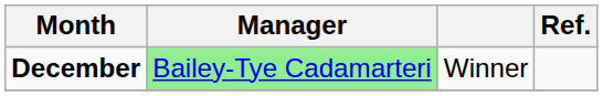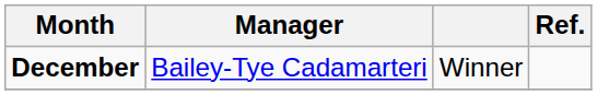December | Manager: lightgreen background -> no background
